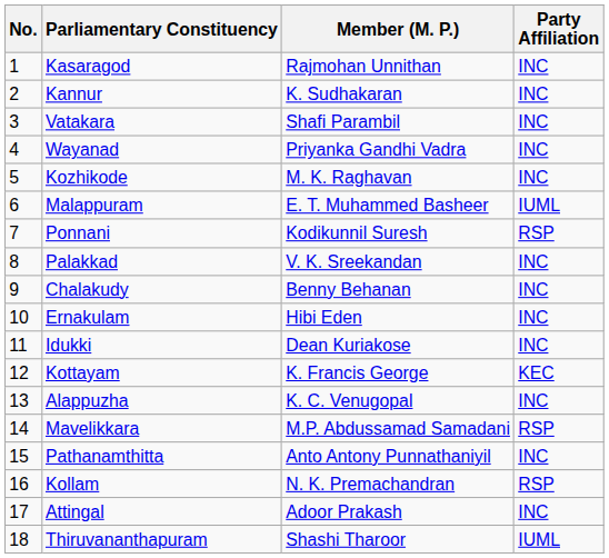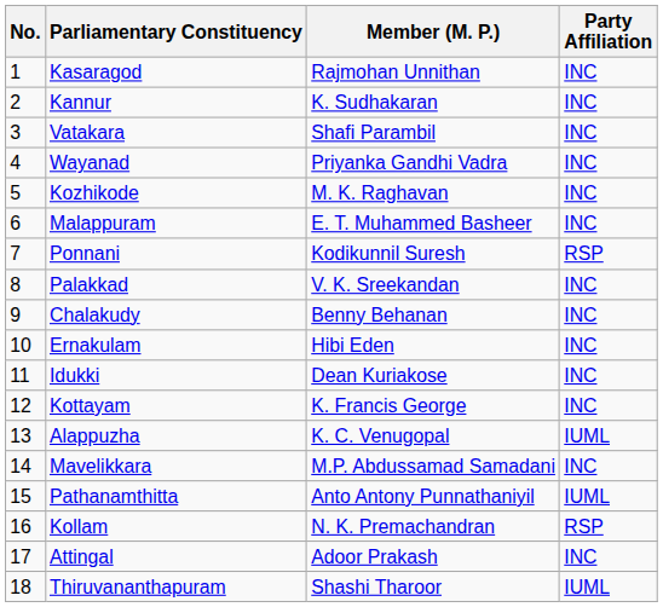Malappuram | Party Affiliation: IUML -> INC
Kottayam | Party Affiliation: KEC -> INC
Alappuzha | Party Affiliation: INC -> IUML
Mavelikkara | Party Affiliation: RSP -> INC
Pathanamthitta | Party Affiliation: INC -> IUML
